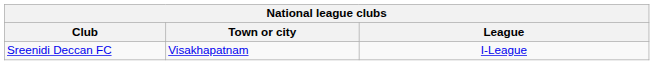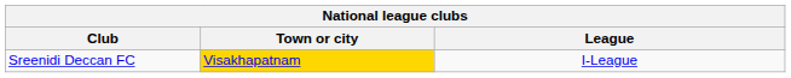Sreenidi Deccan FC | Town or city: no background -> gold background
